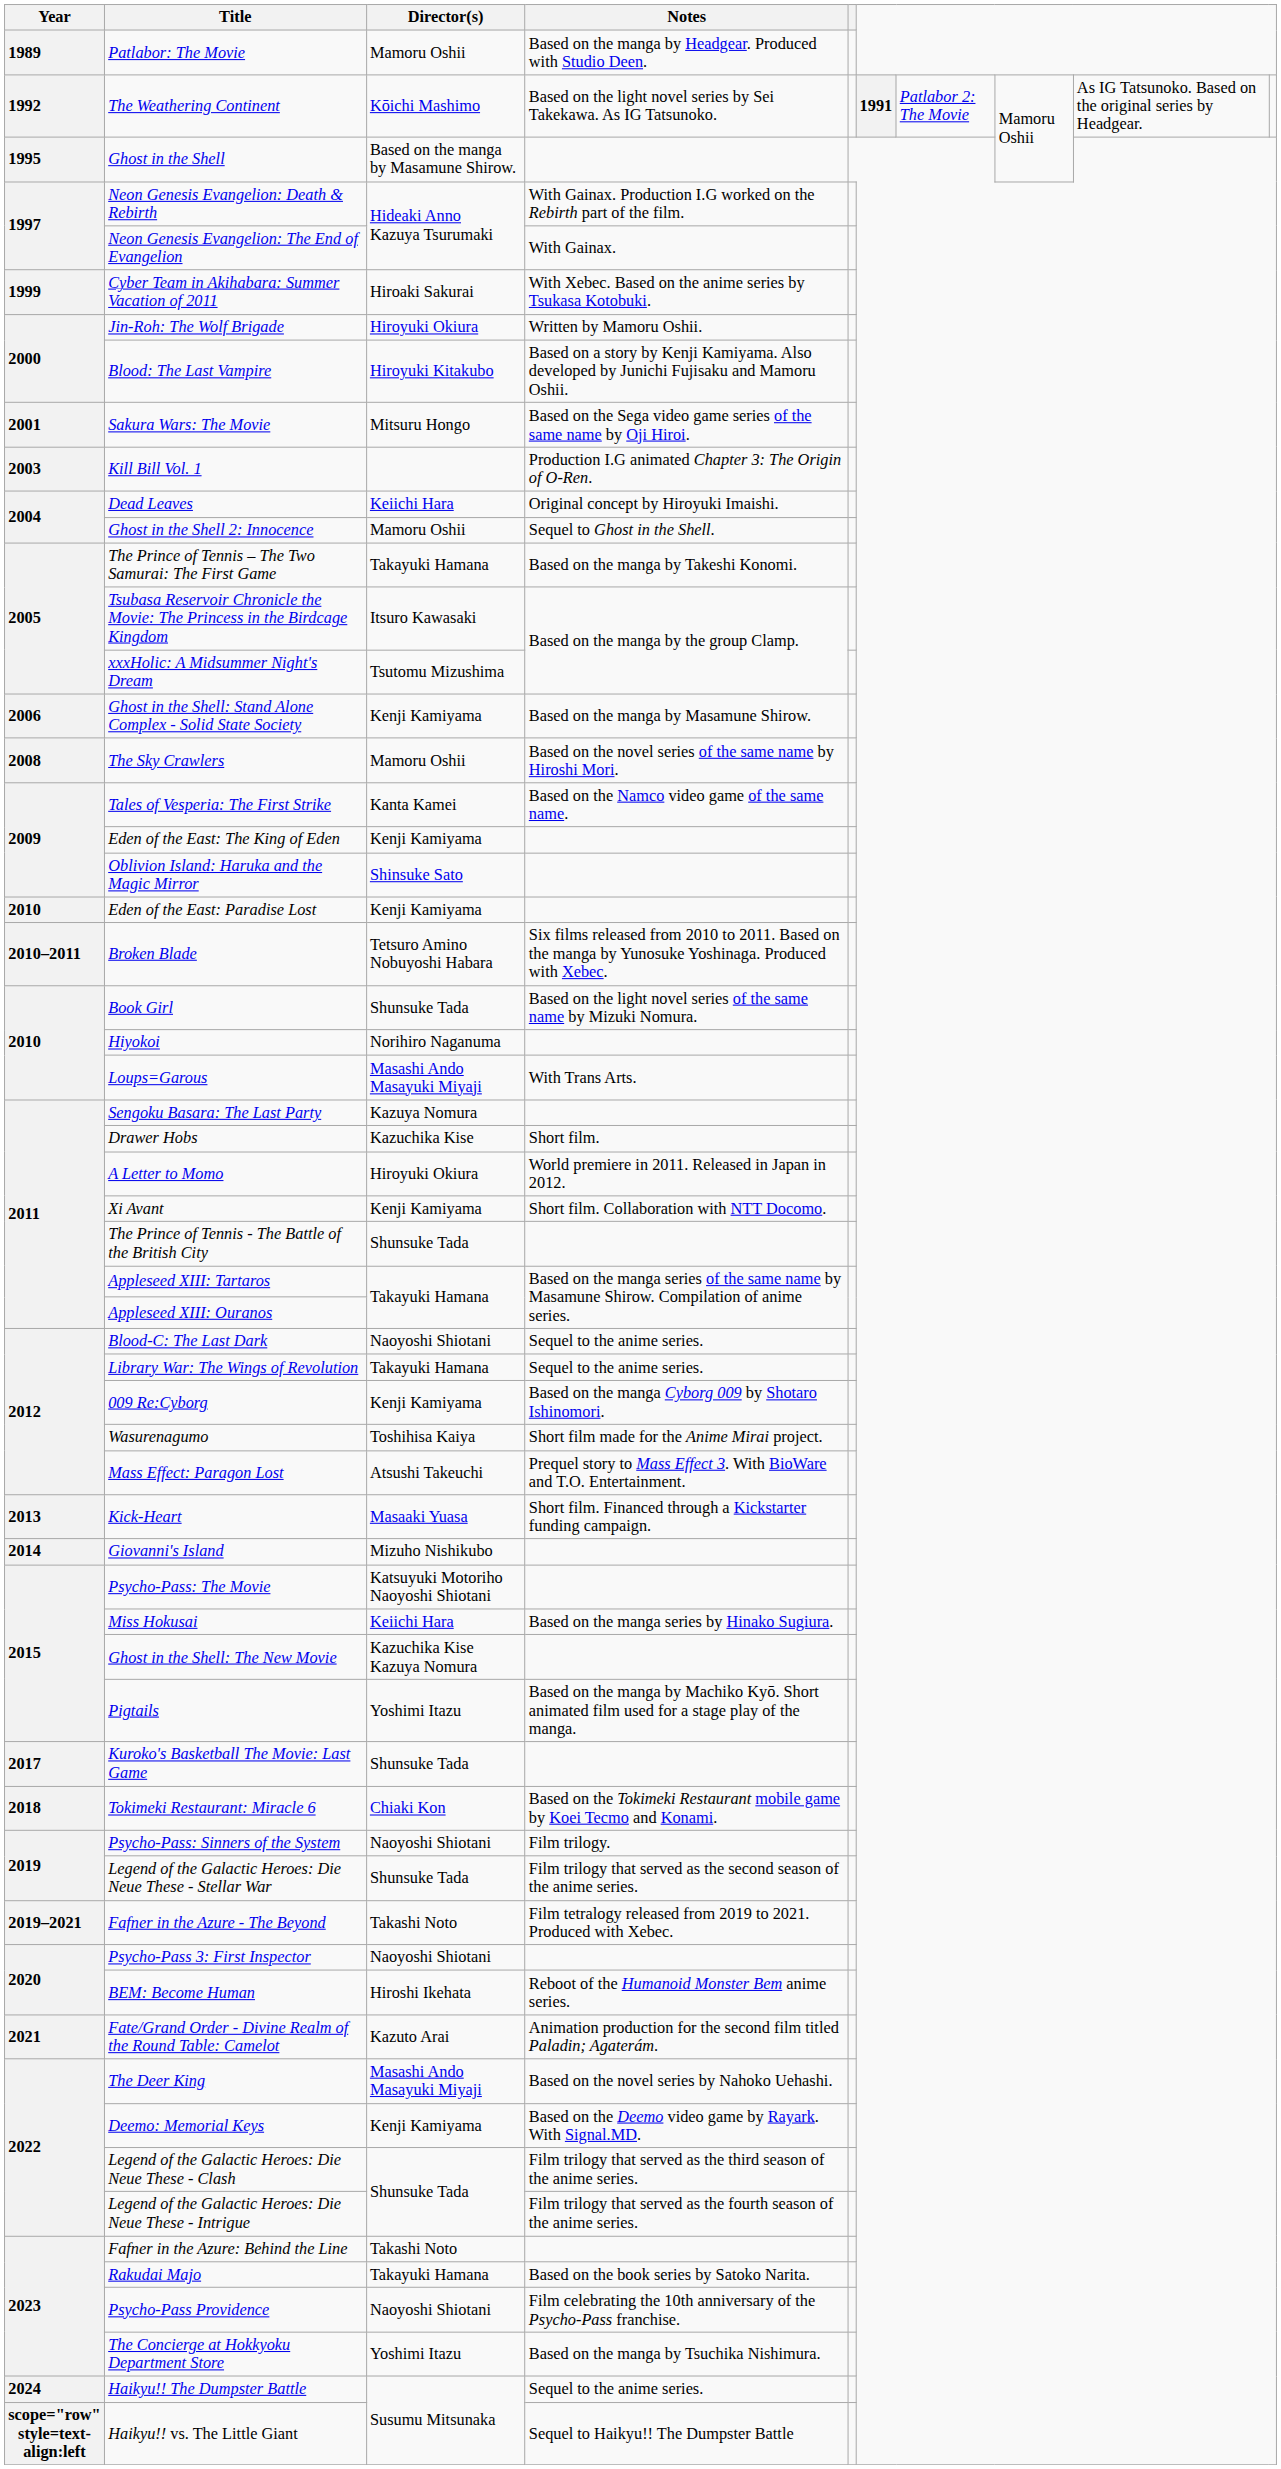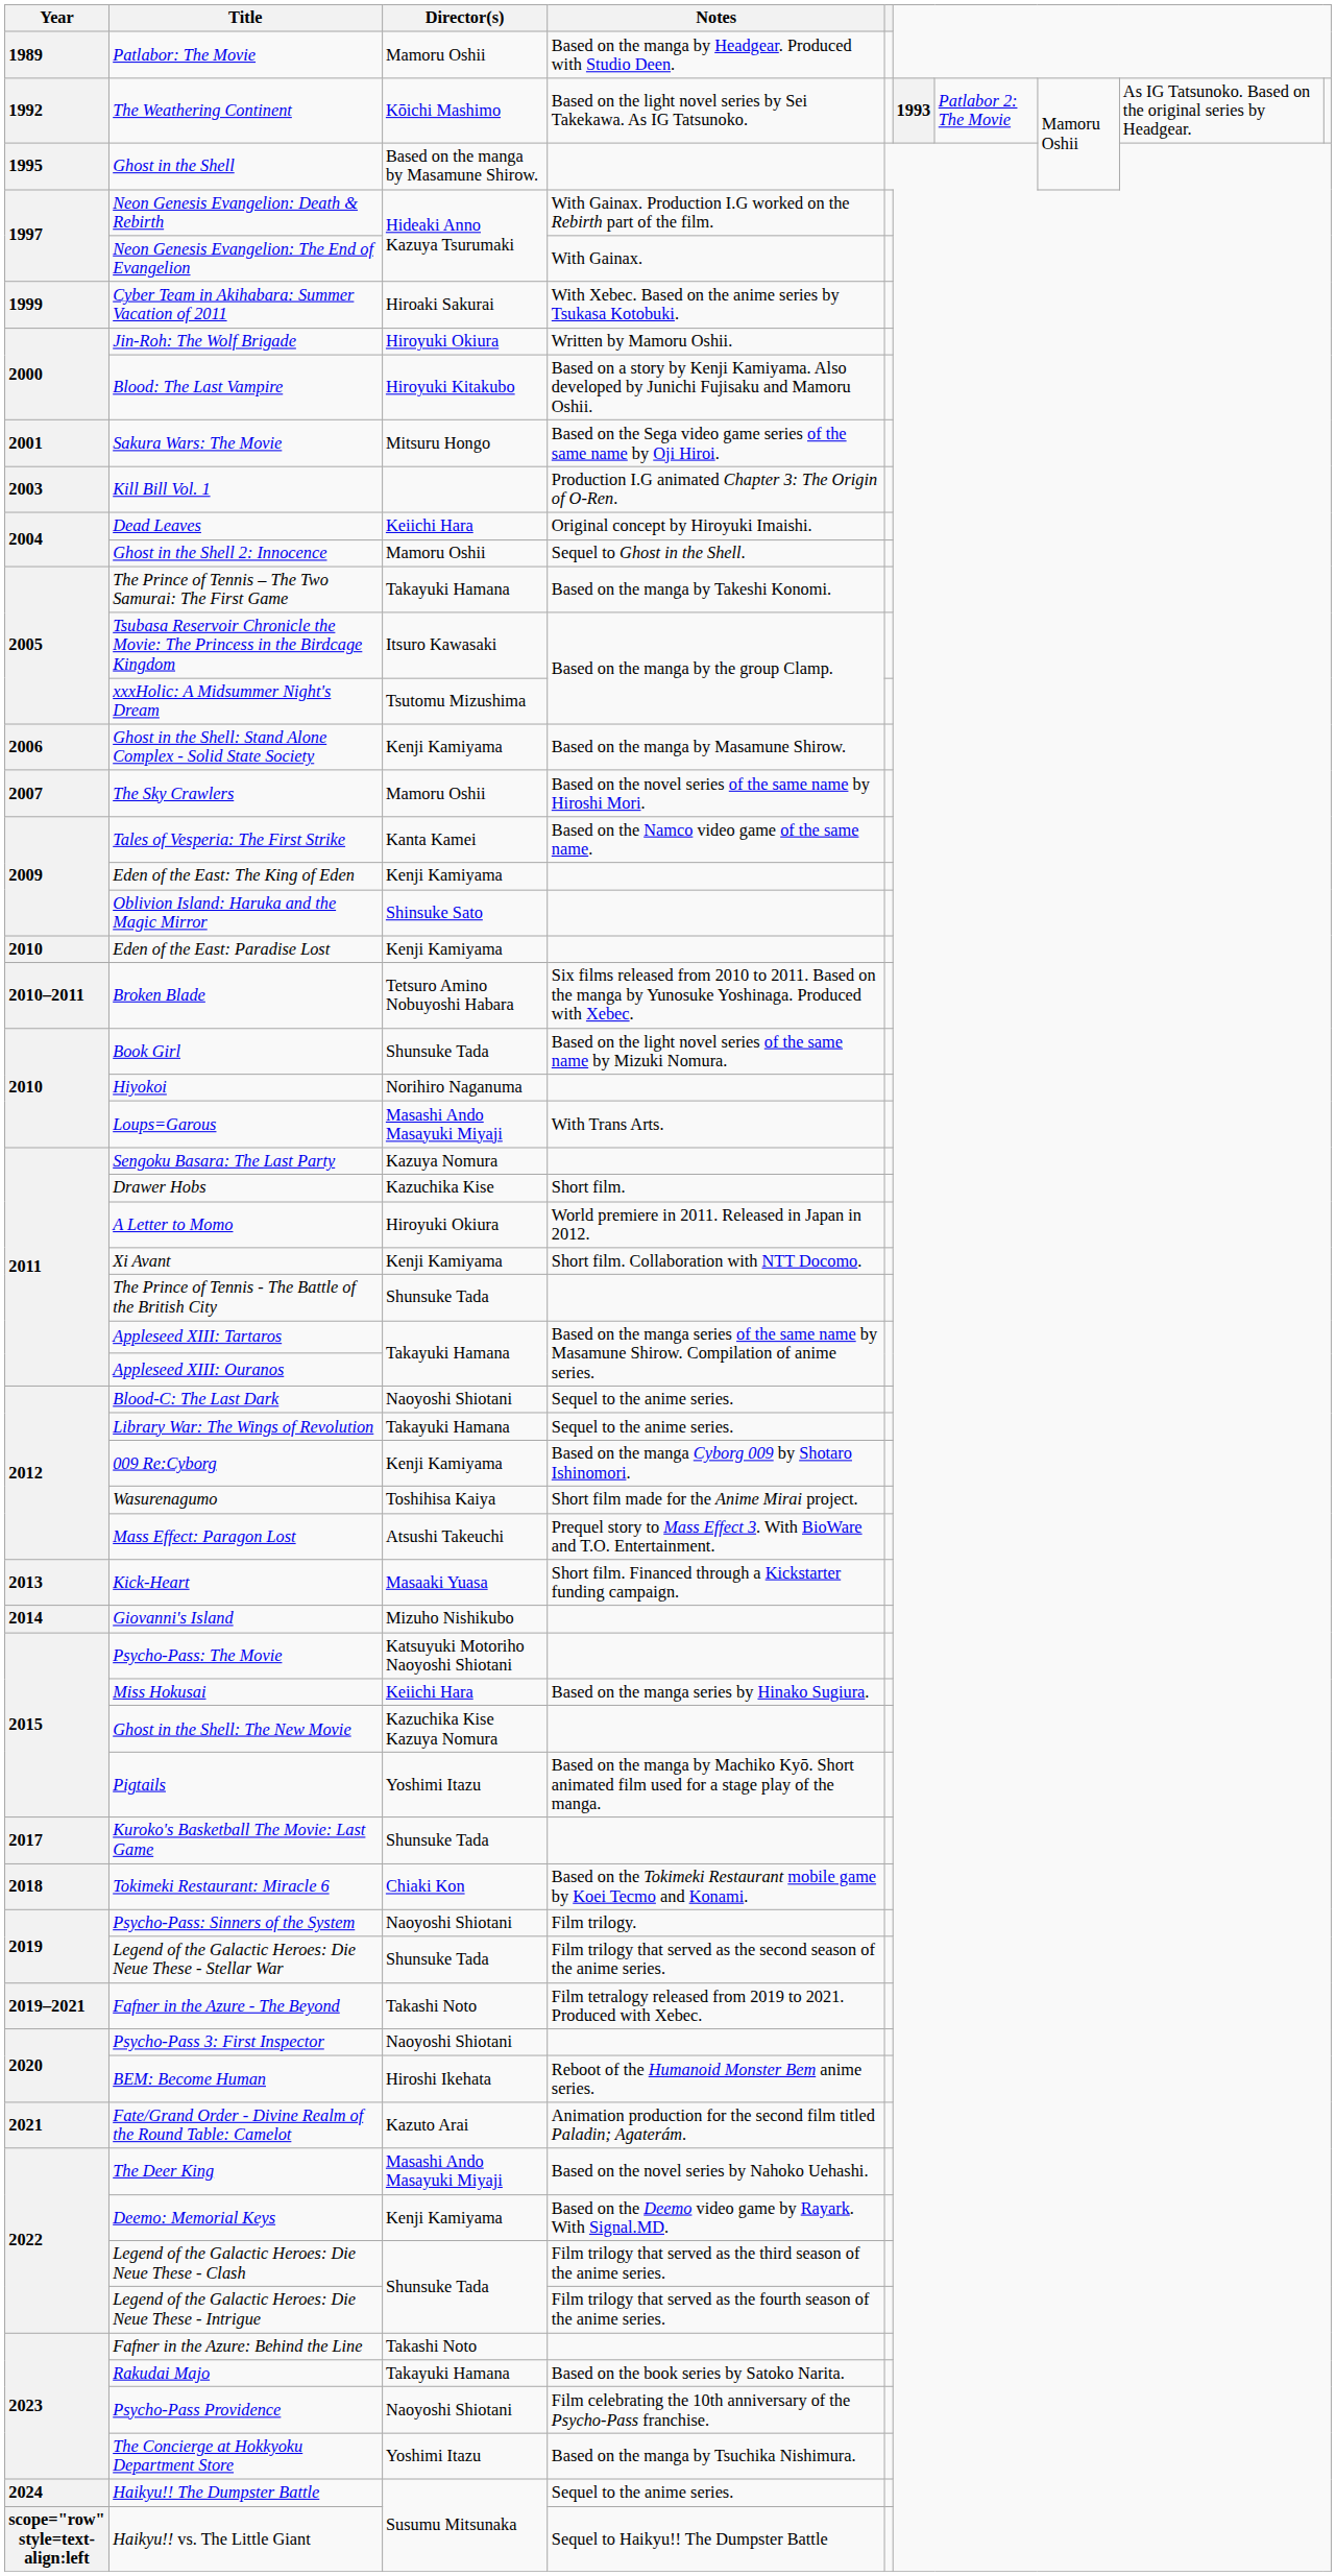The Weathering Continent | column 6: 1991 -> 1993
The Sky Crawlers | Year: 2008 -> 2007
